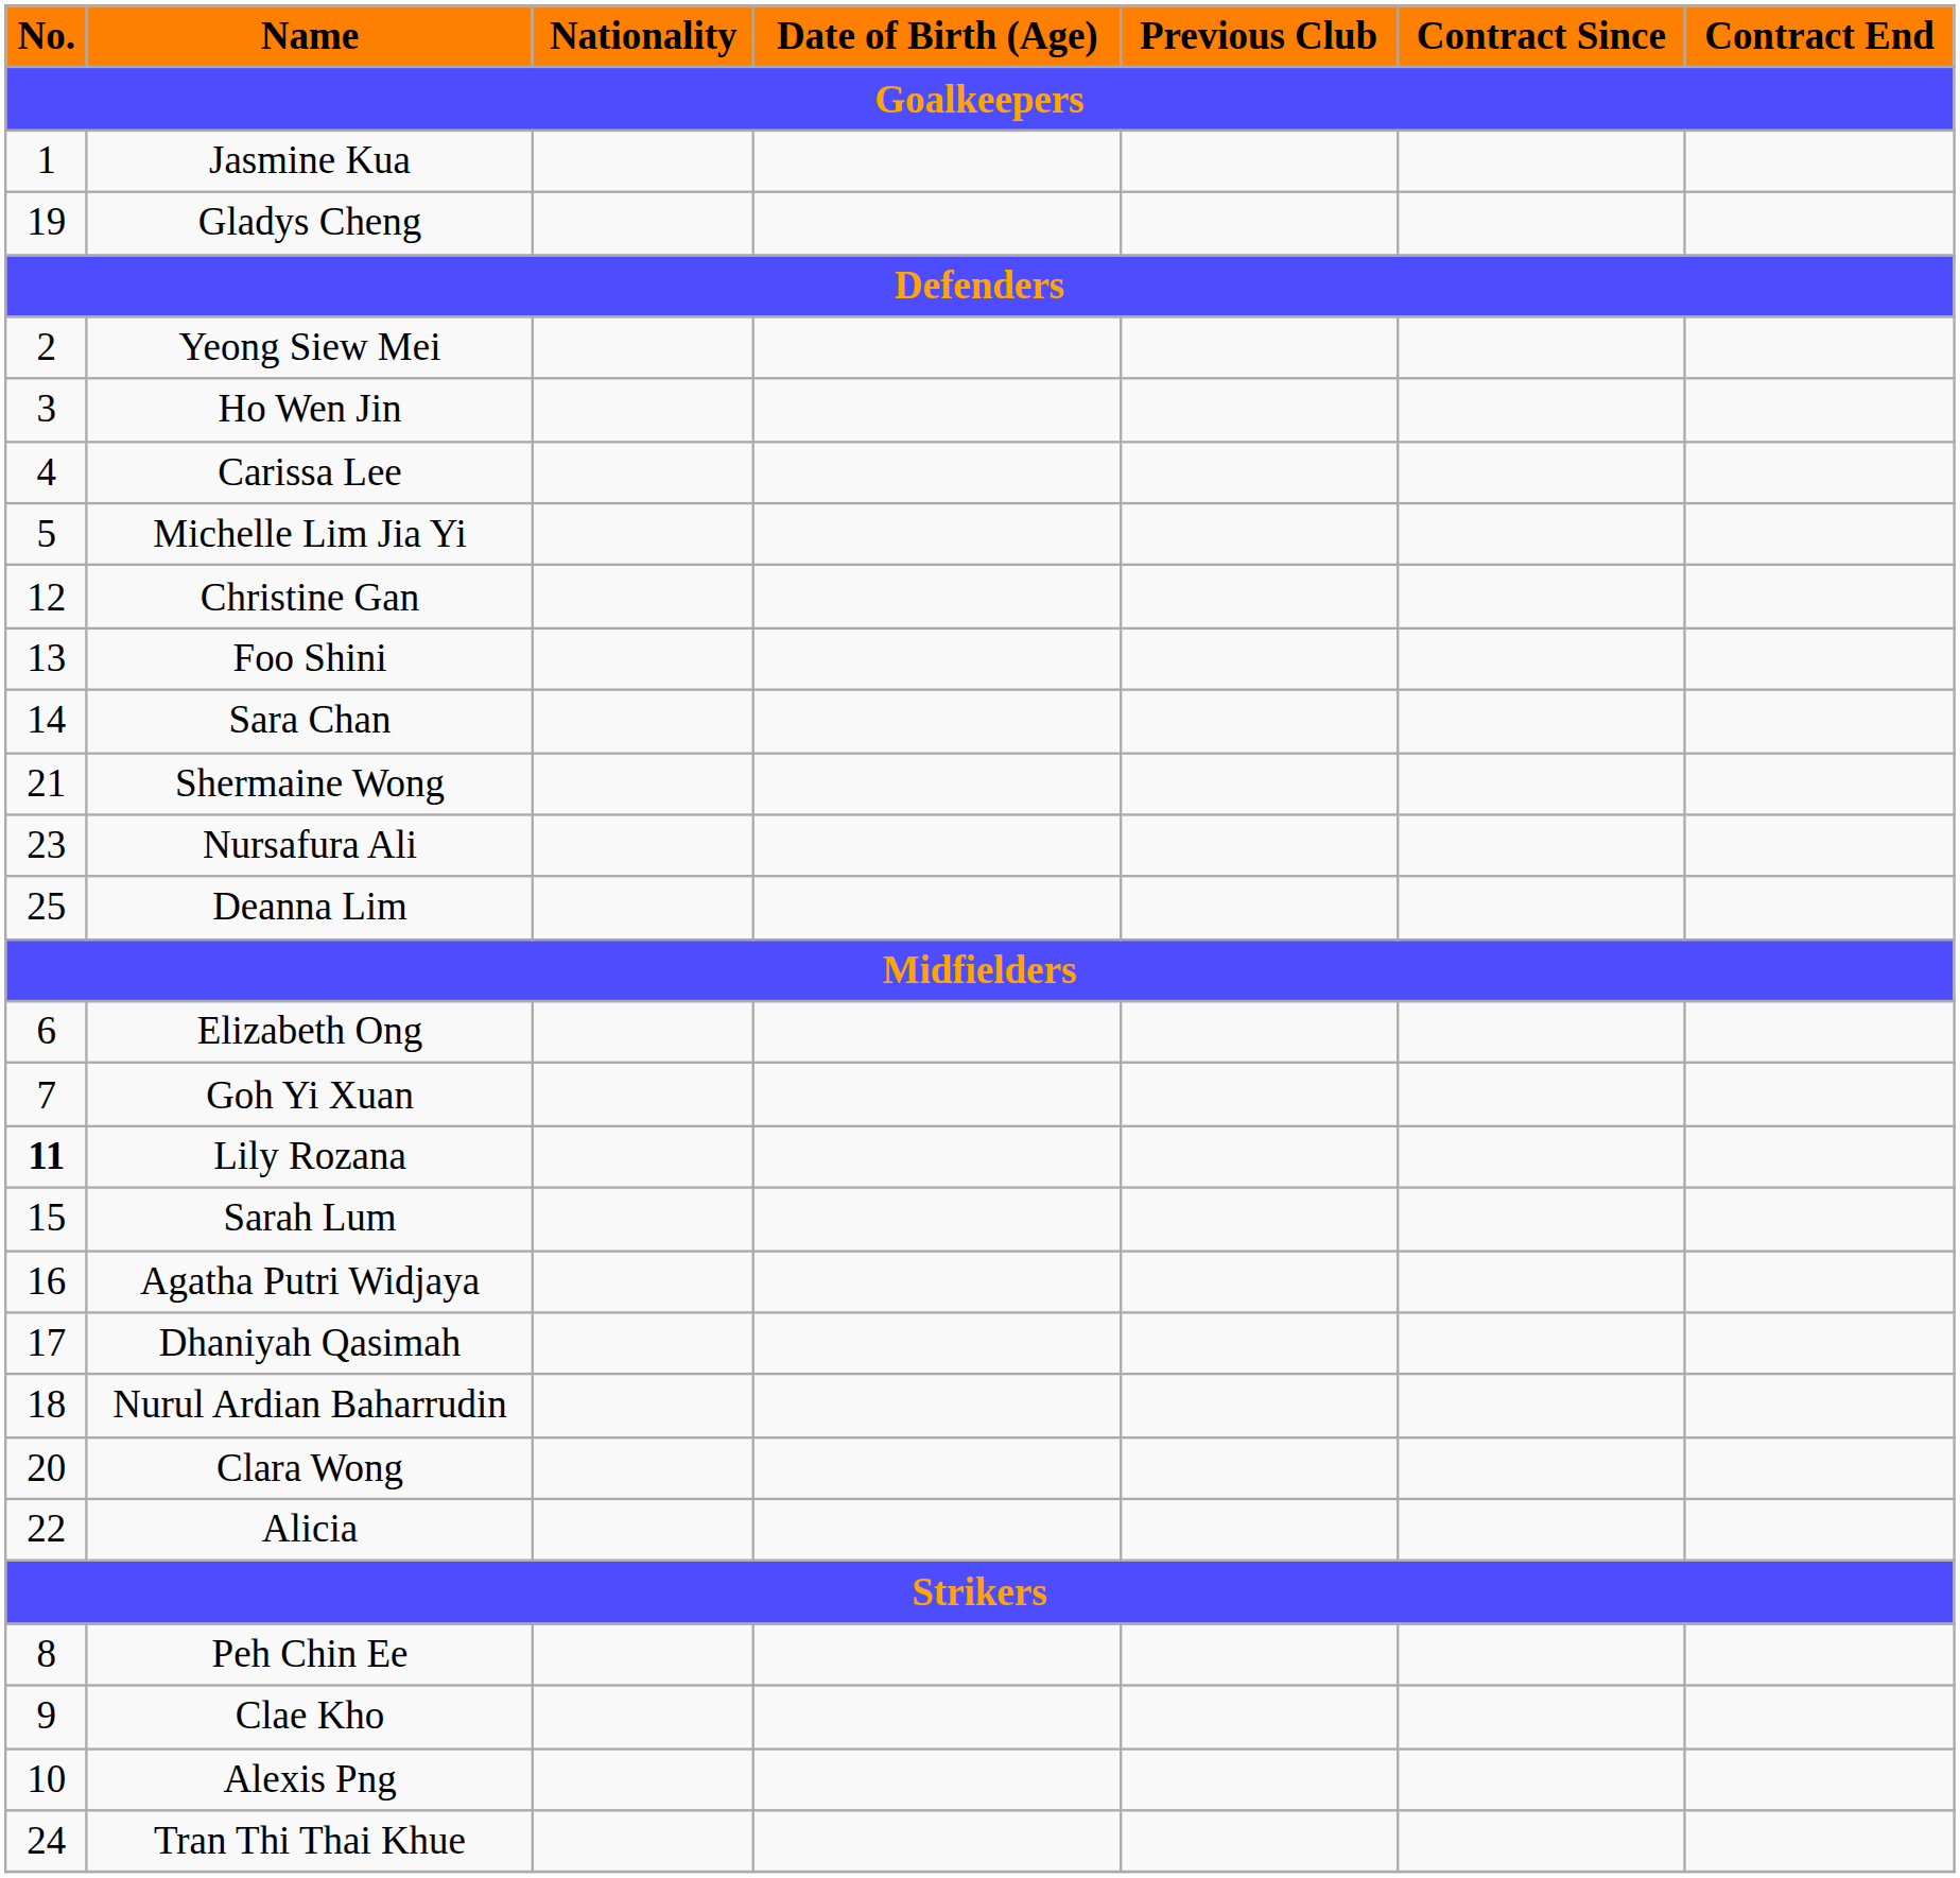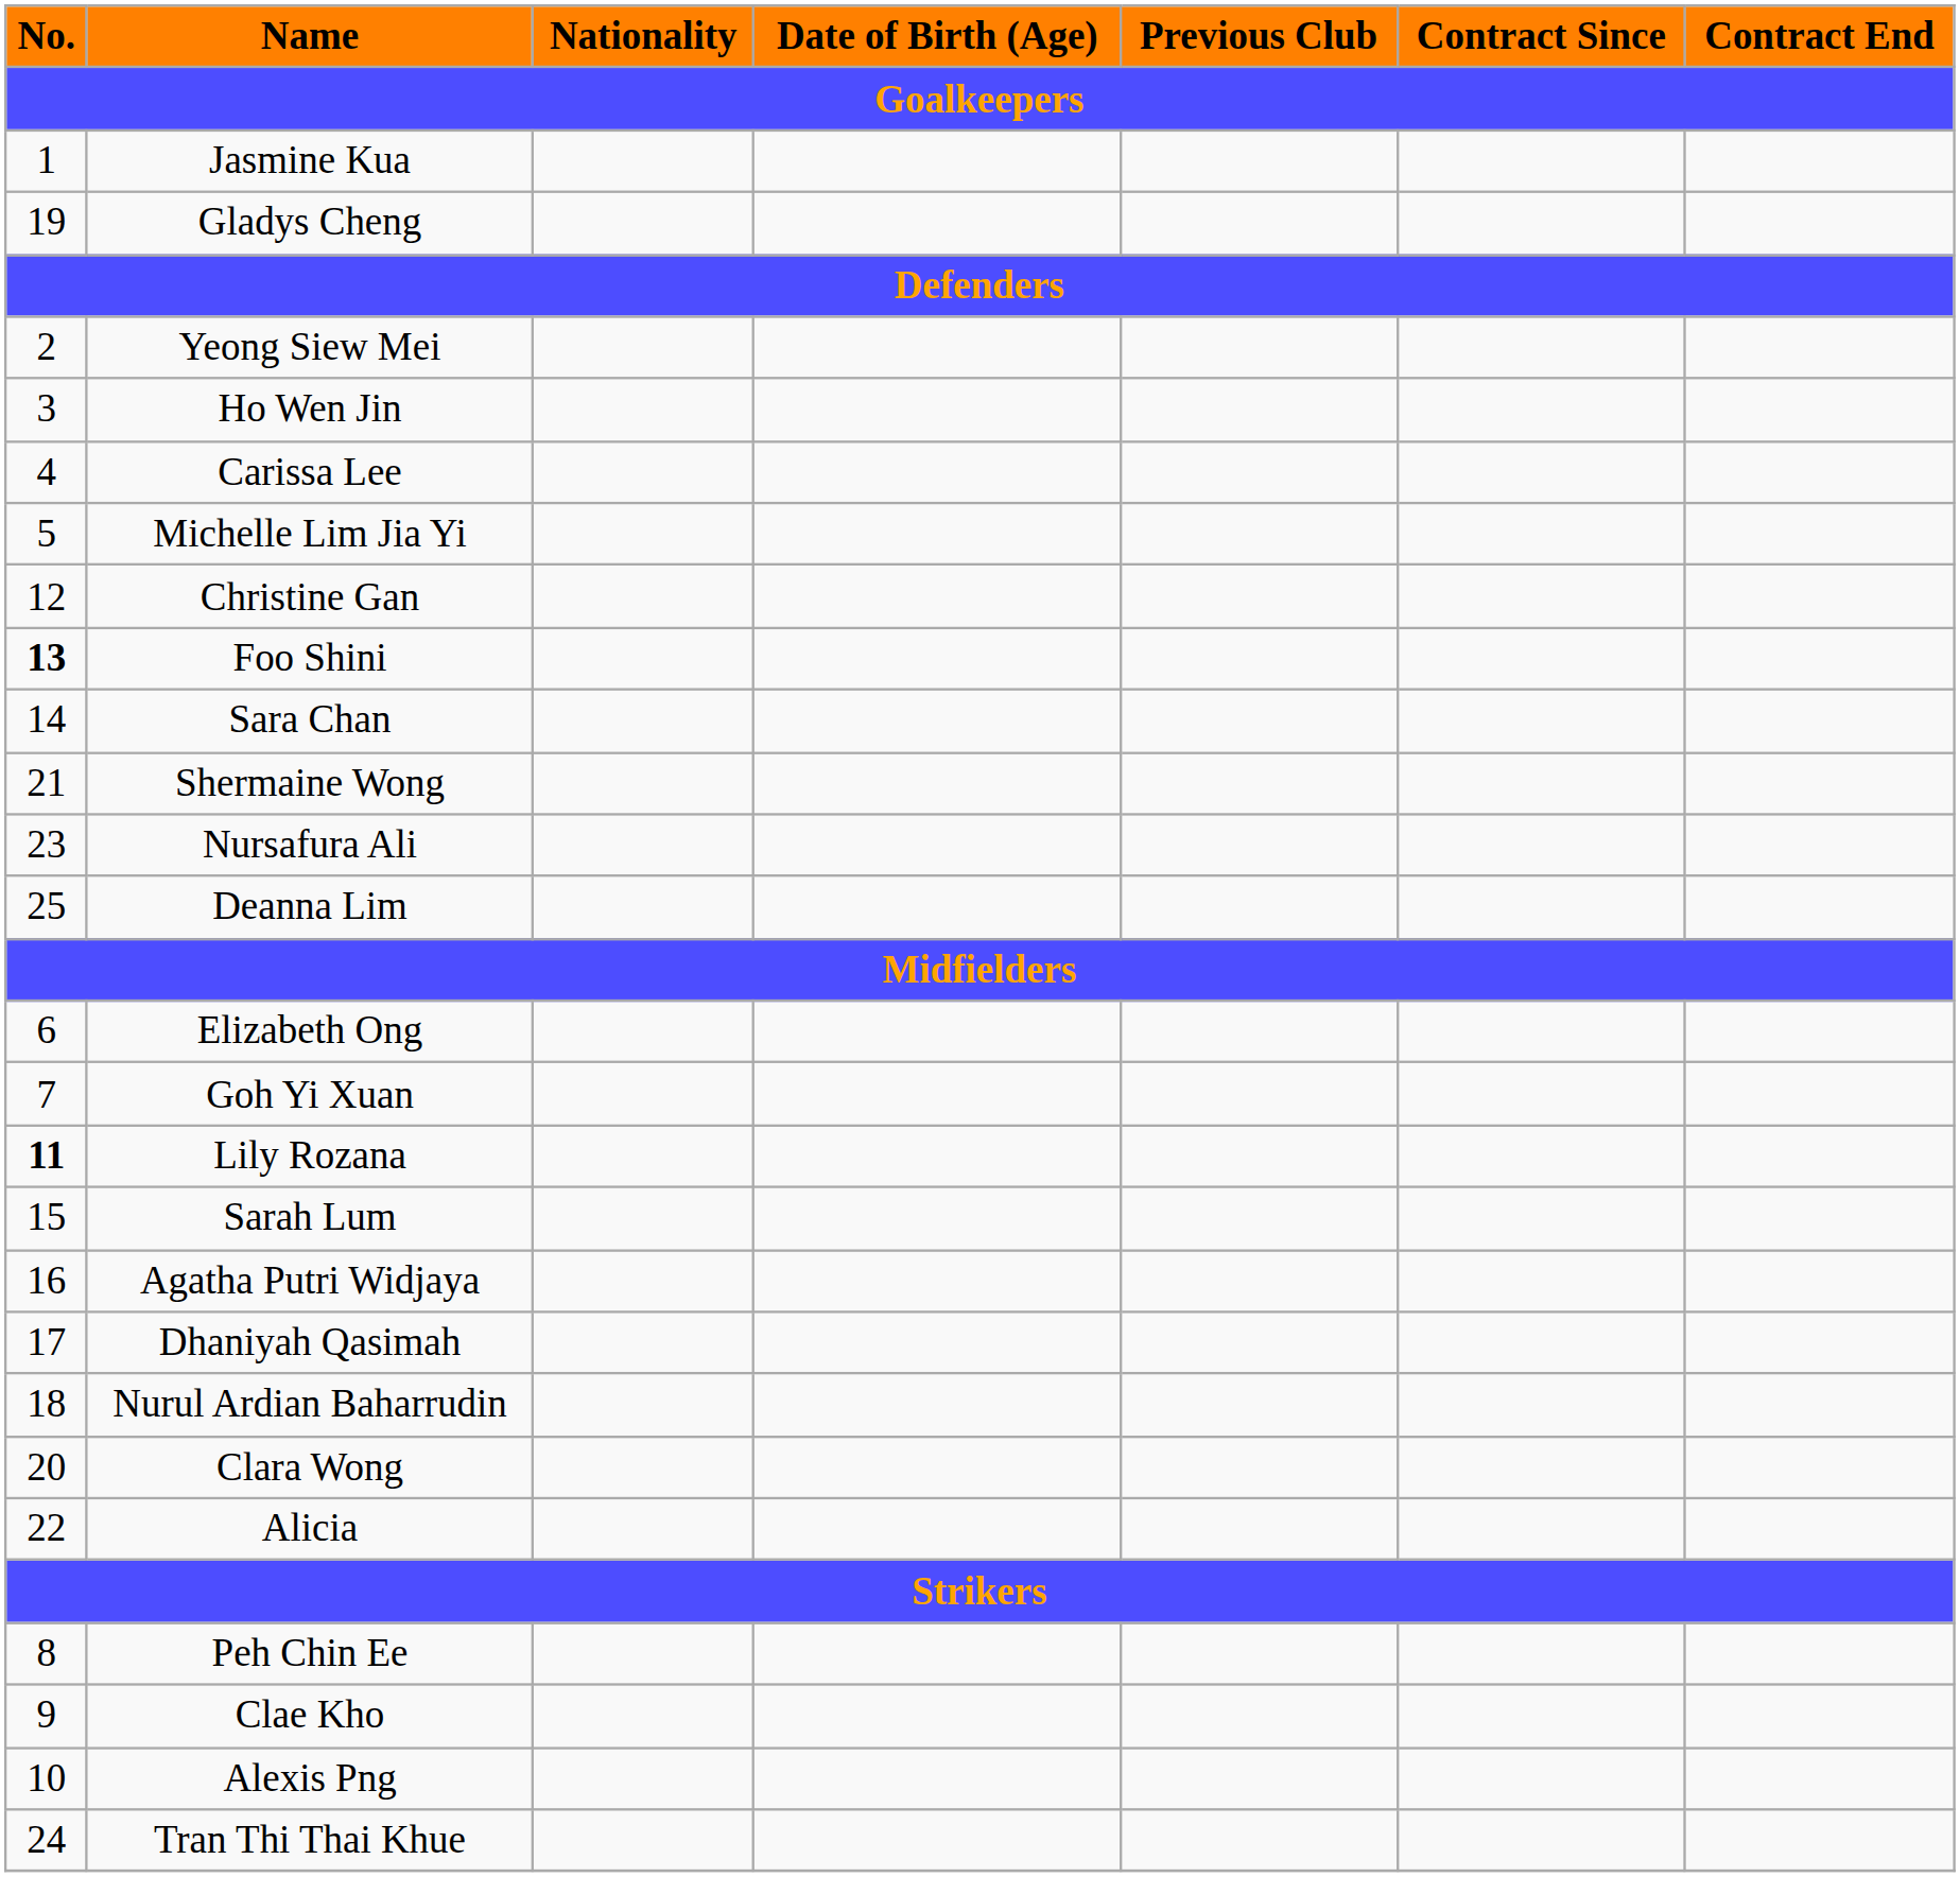Foo Shini | No.: normal -> bold
